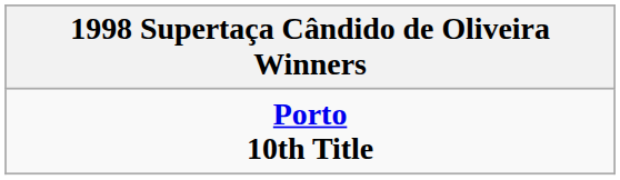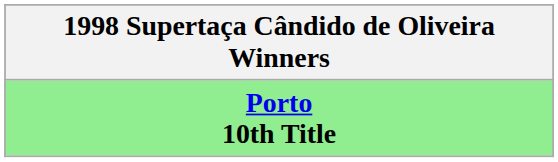row 2 | column 1: no background -> lightgreen background
